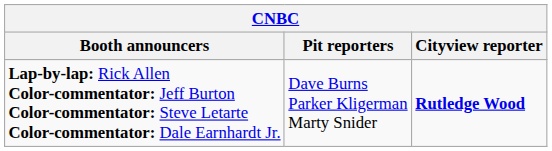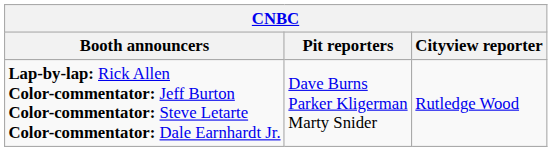row 3 | Cityview reporter: bold -> normal
